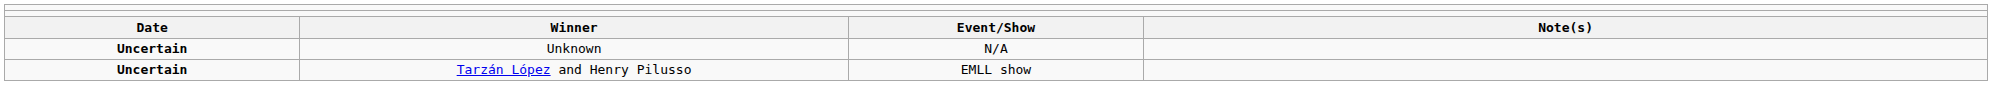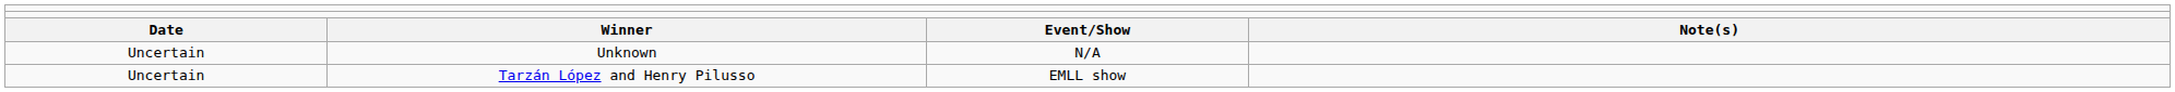Unknown | column 1: bold -> normal
Tarzán López and Henry Pilusso | column 1: bold -> normal
